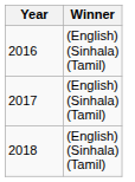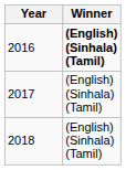2016 | Winner: normal -> bold
